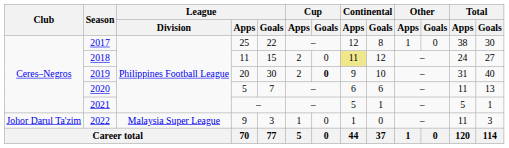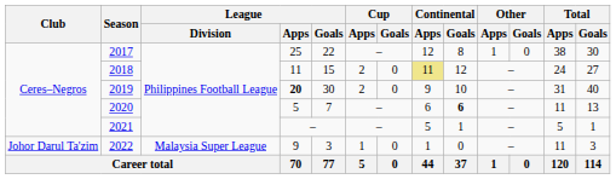2019 | League / Apps: normal -> bold
2019 | Cup / Goals: bold -> normal
2020 | Continental / Goals: normal -> bold
